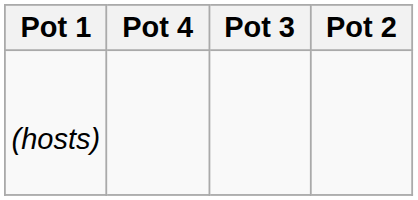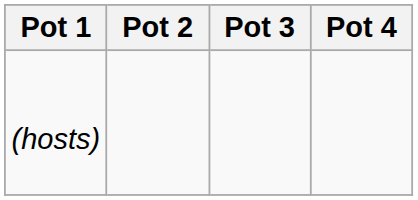columns swapped: Pot 2 <-> Pot 4
